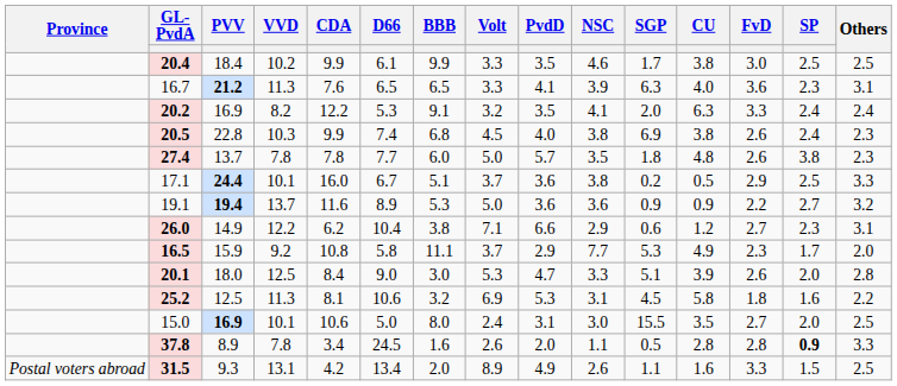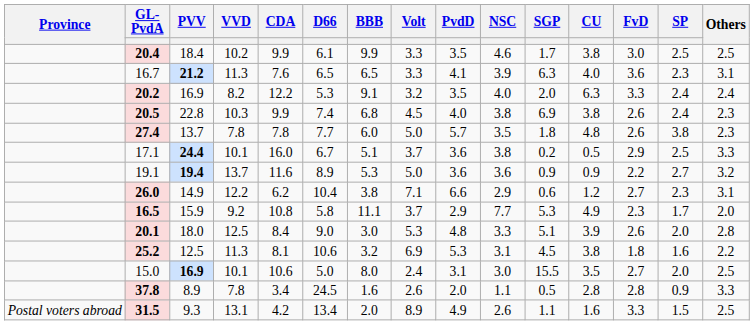20.2 | NSC: 4.1 -> 4.0
20.1 | PvdD: 4.7 -> 4.8
25.2 | CU: 5.8 -> 3.8
37.8 | SP: bold -> normal
